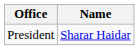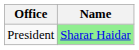President | Name: no background -> lightgreen background
